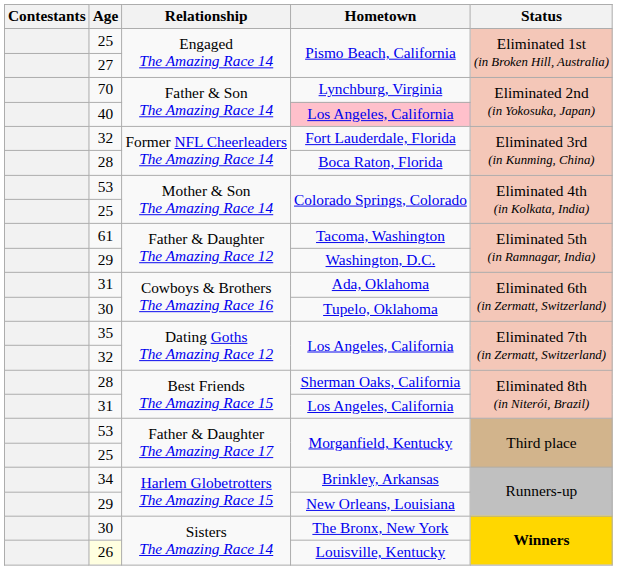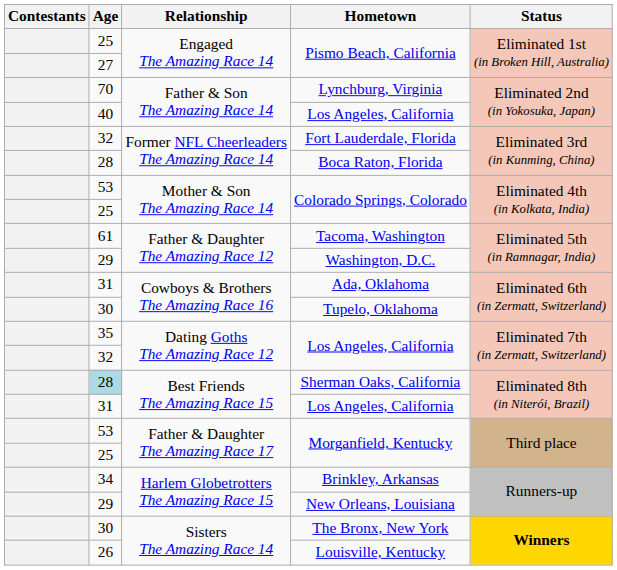40 / Los Angeles, California | Hometown: pink background -> no background
Sherman Oaks, California | Age: no background -> lightblue background
Louisville, Kentucky | Age: lightyellow background -> no background
